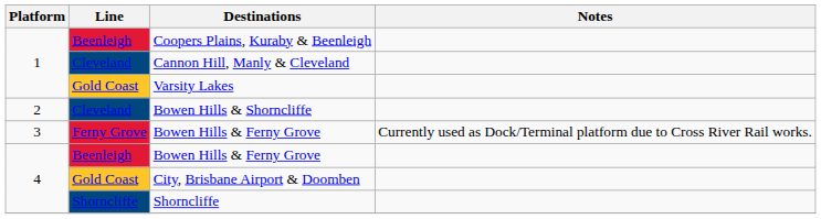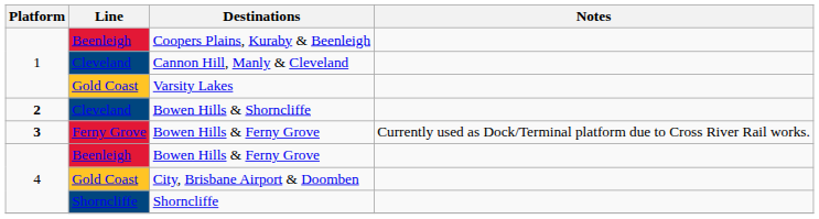Bowen Hills & Shorncliffe | Platform: normal -> bold
Ferny Grove / Bowen Hills & Ferny Grove | Platform: normal -> bold
